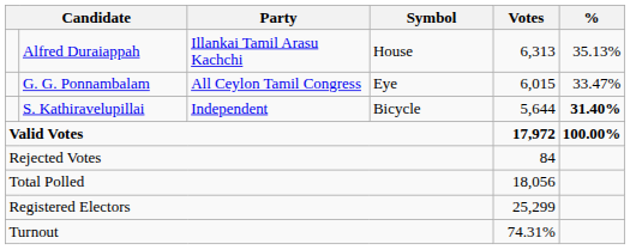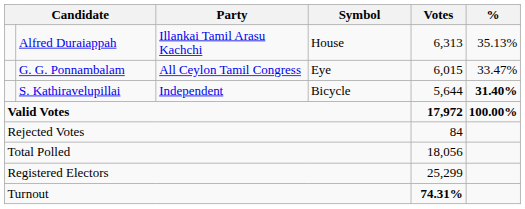Turnout | Votes: normal -> bold
